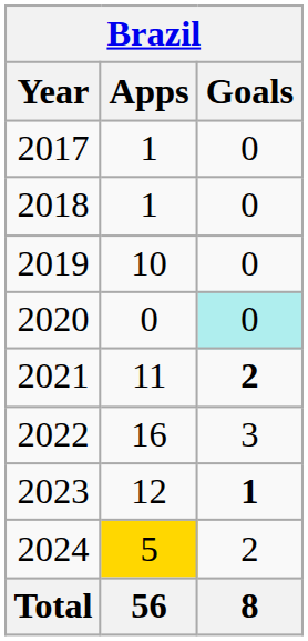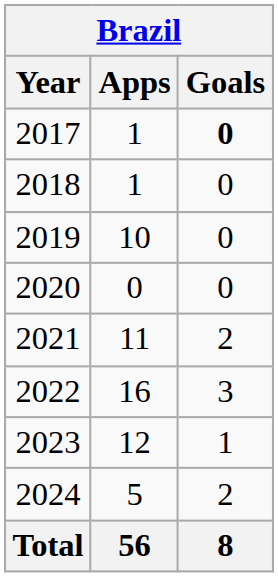2017 | Goals: normal -> bold
2020 | Goals: paleturquoise background -> no background
2021 | Goals: bold -> normal
2023 | Goals: bold -> normal
2024 | Apps: gold background -> no background
